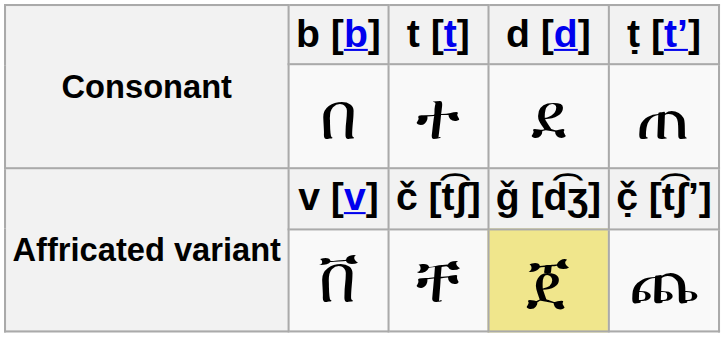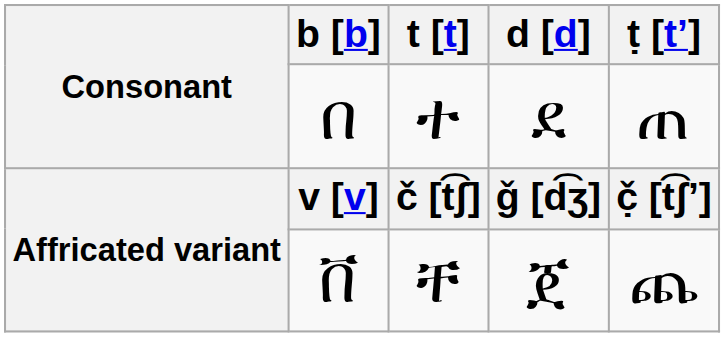Affricated variant / ቨ | d [d]: khaki background -> no background
